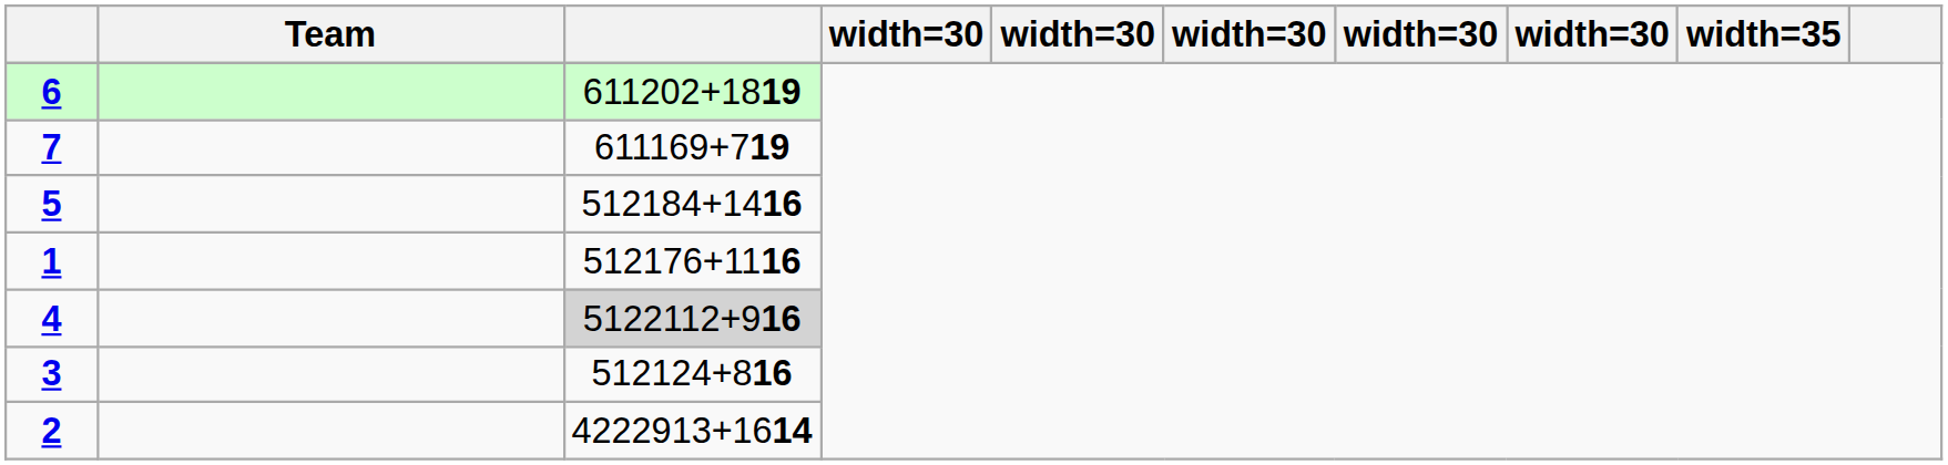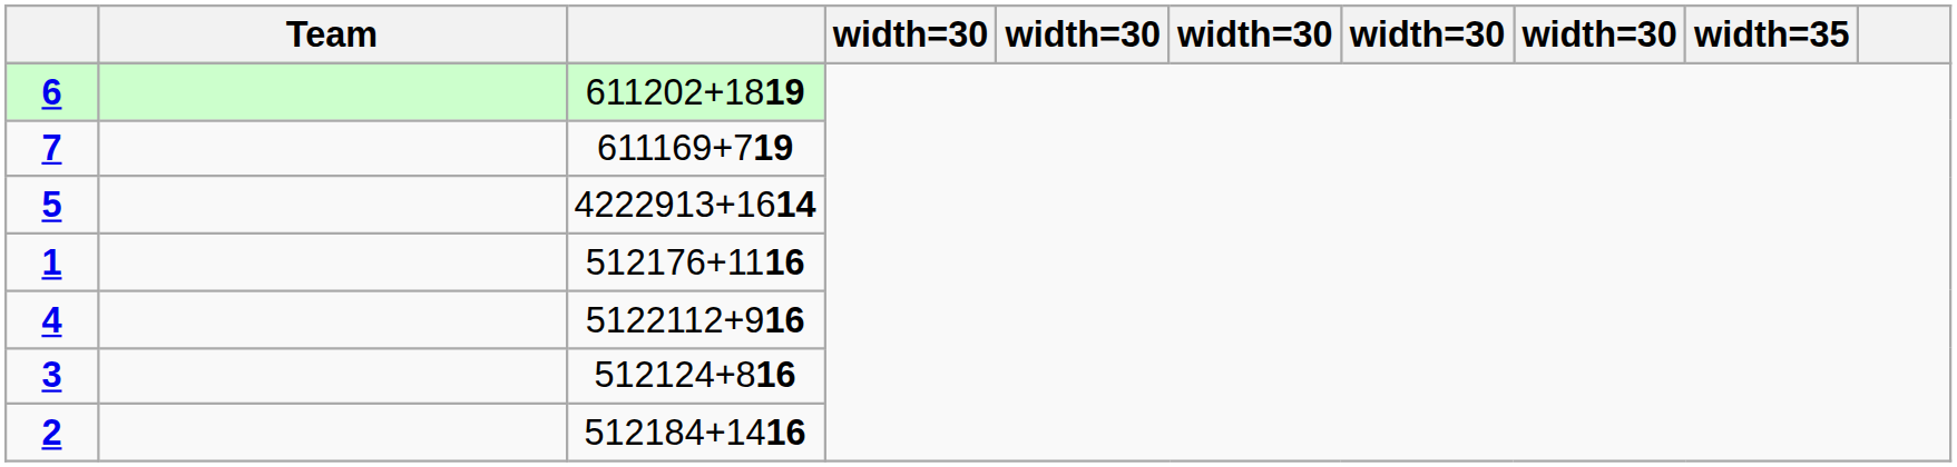5 | column 3: 512184+1416 -> 4222913+1614
4 | column 3: lightgrey background -> no background
2 | column 3: 4222913+1614 -> 512184+1416
